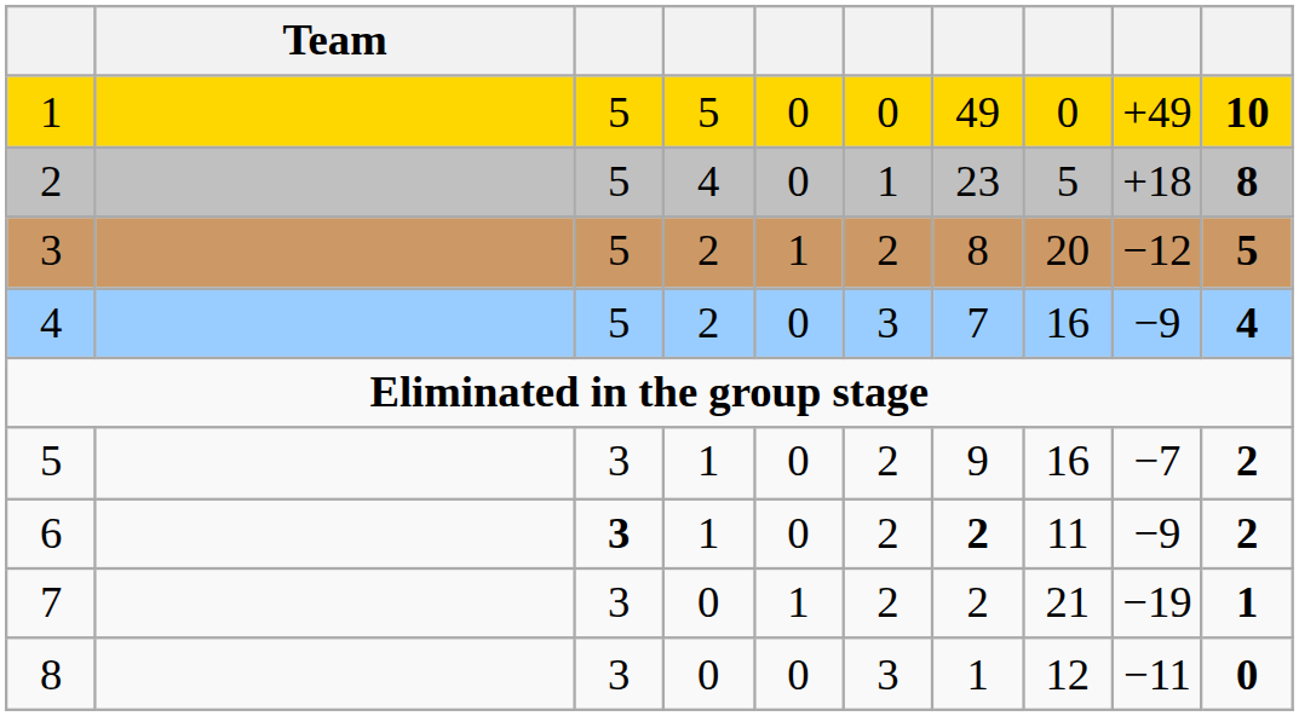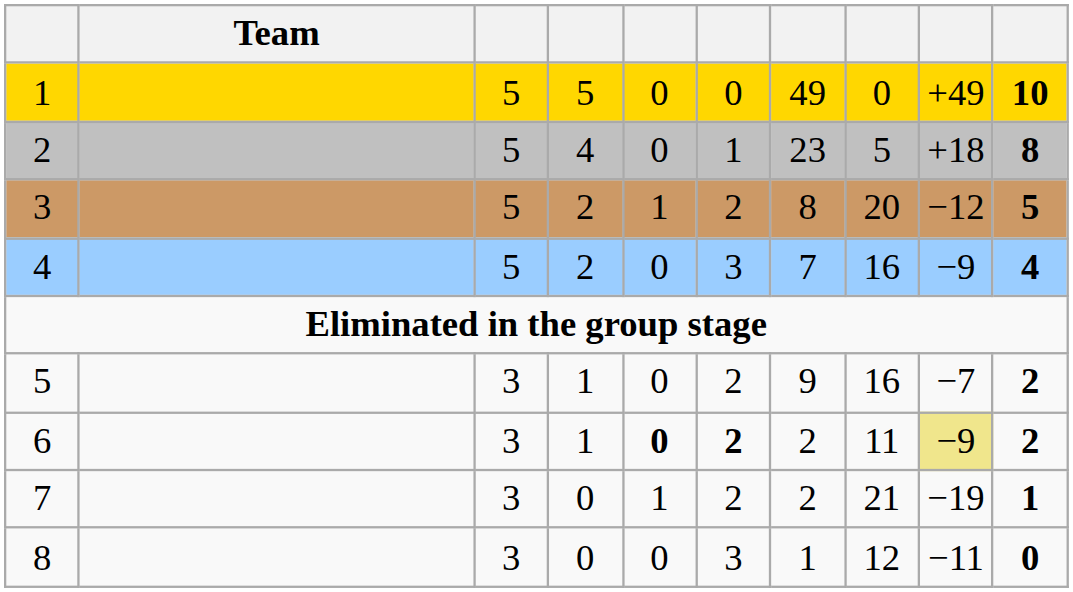6 | column 3: bold -> normal
6 | column 5: normal -> bold
6 | column 6: normal -> bold
6 | column 7: bold -> normal
6 | column 9: no background -> khaki background
